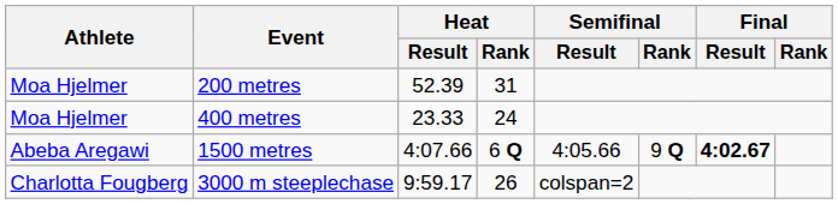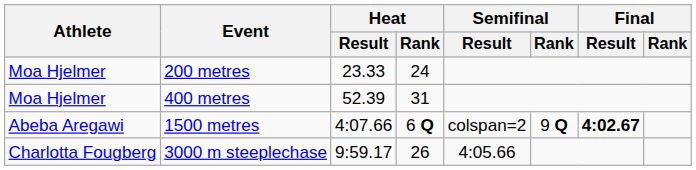200 metres | Heat / Result: 52.39 -> 23.33
200 metres | Heat / Rank: 31 -> 24
400 metres | Heat / Result: 23.33 -> 52.39
400 metres | Heat / Rank: 24 -> 31
1500 metres | Semifinal / Result: 4:05.66 -> colspan=2
3000 m steeplechase | Semifinal / Result: colspan=2 -> 4:05.66
